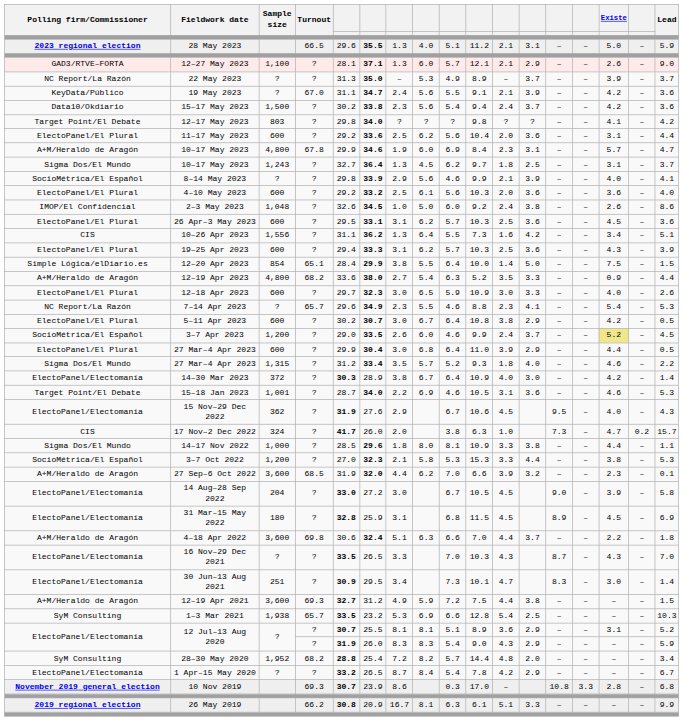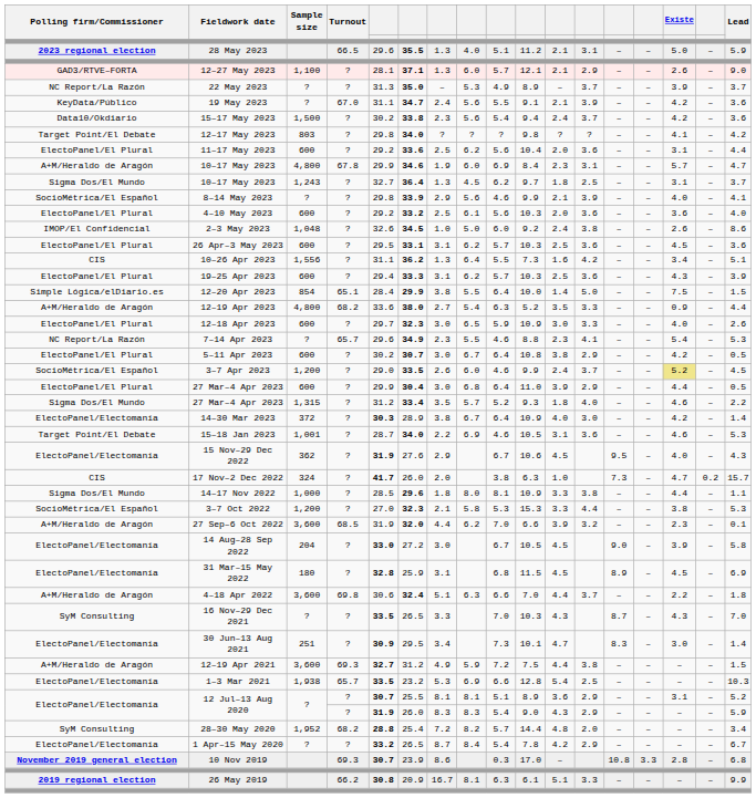16 Nov–29 Dec 2021 | Polling firm/Commissioner: ElectoPanel/Electomanía -> SyM Consulting
1–3 Mar 2021 | Polling firm/Commissioner: SyM Consulting -> ElectoPanel/Electomanía
